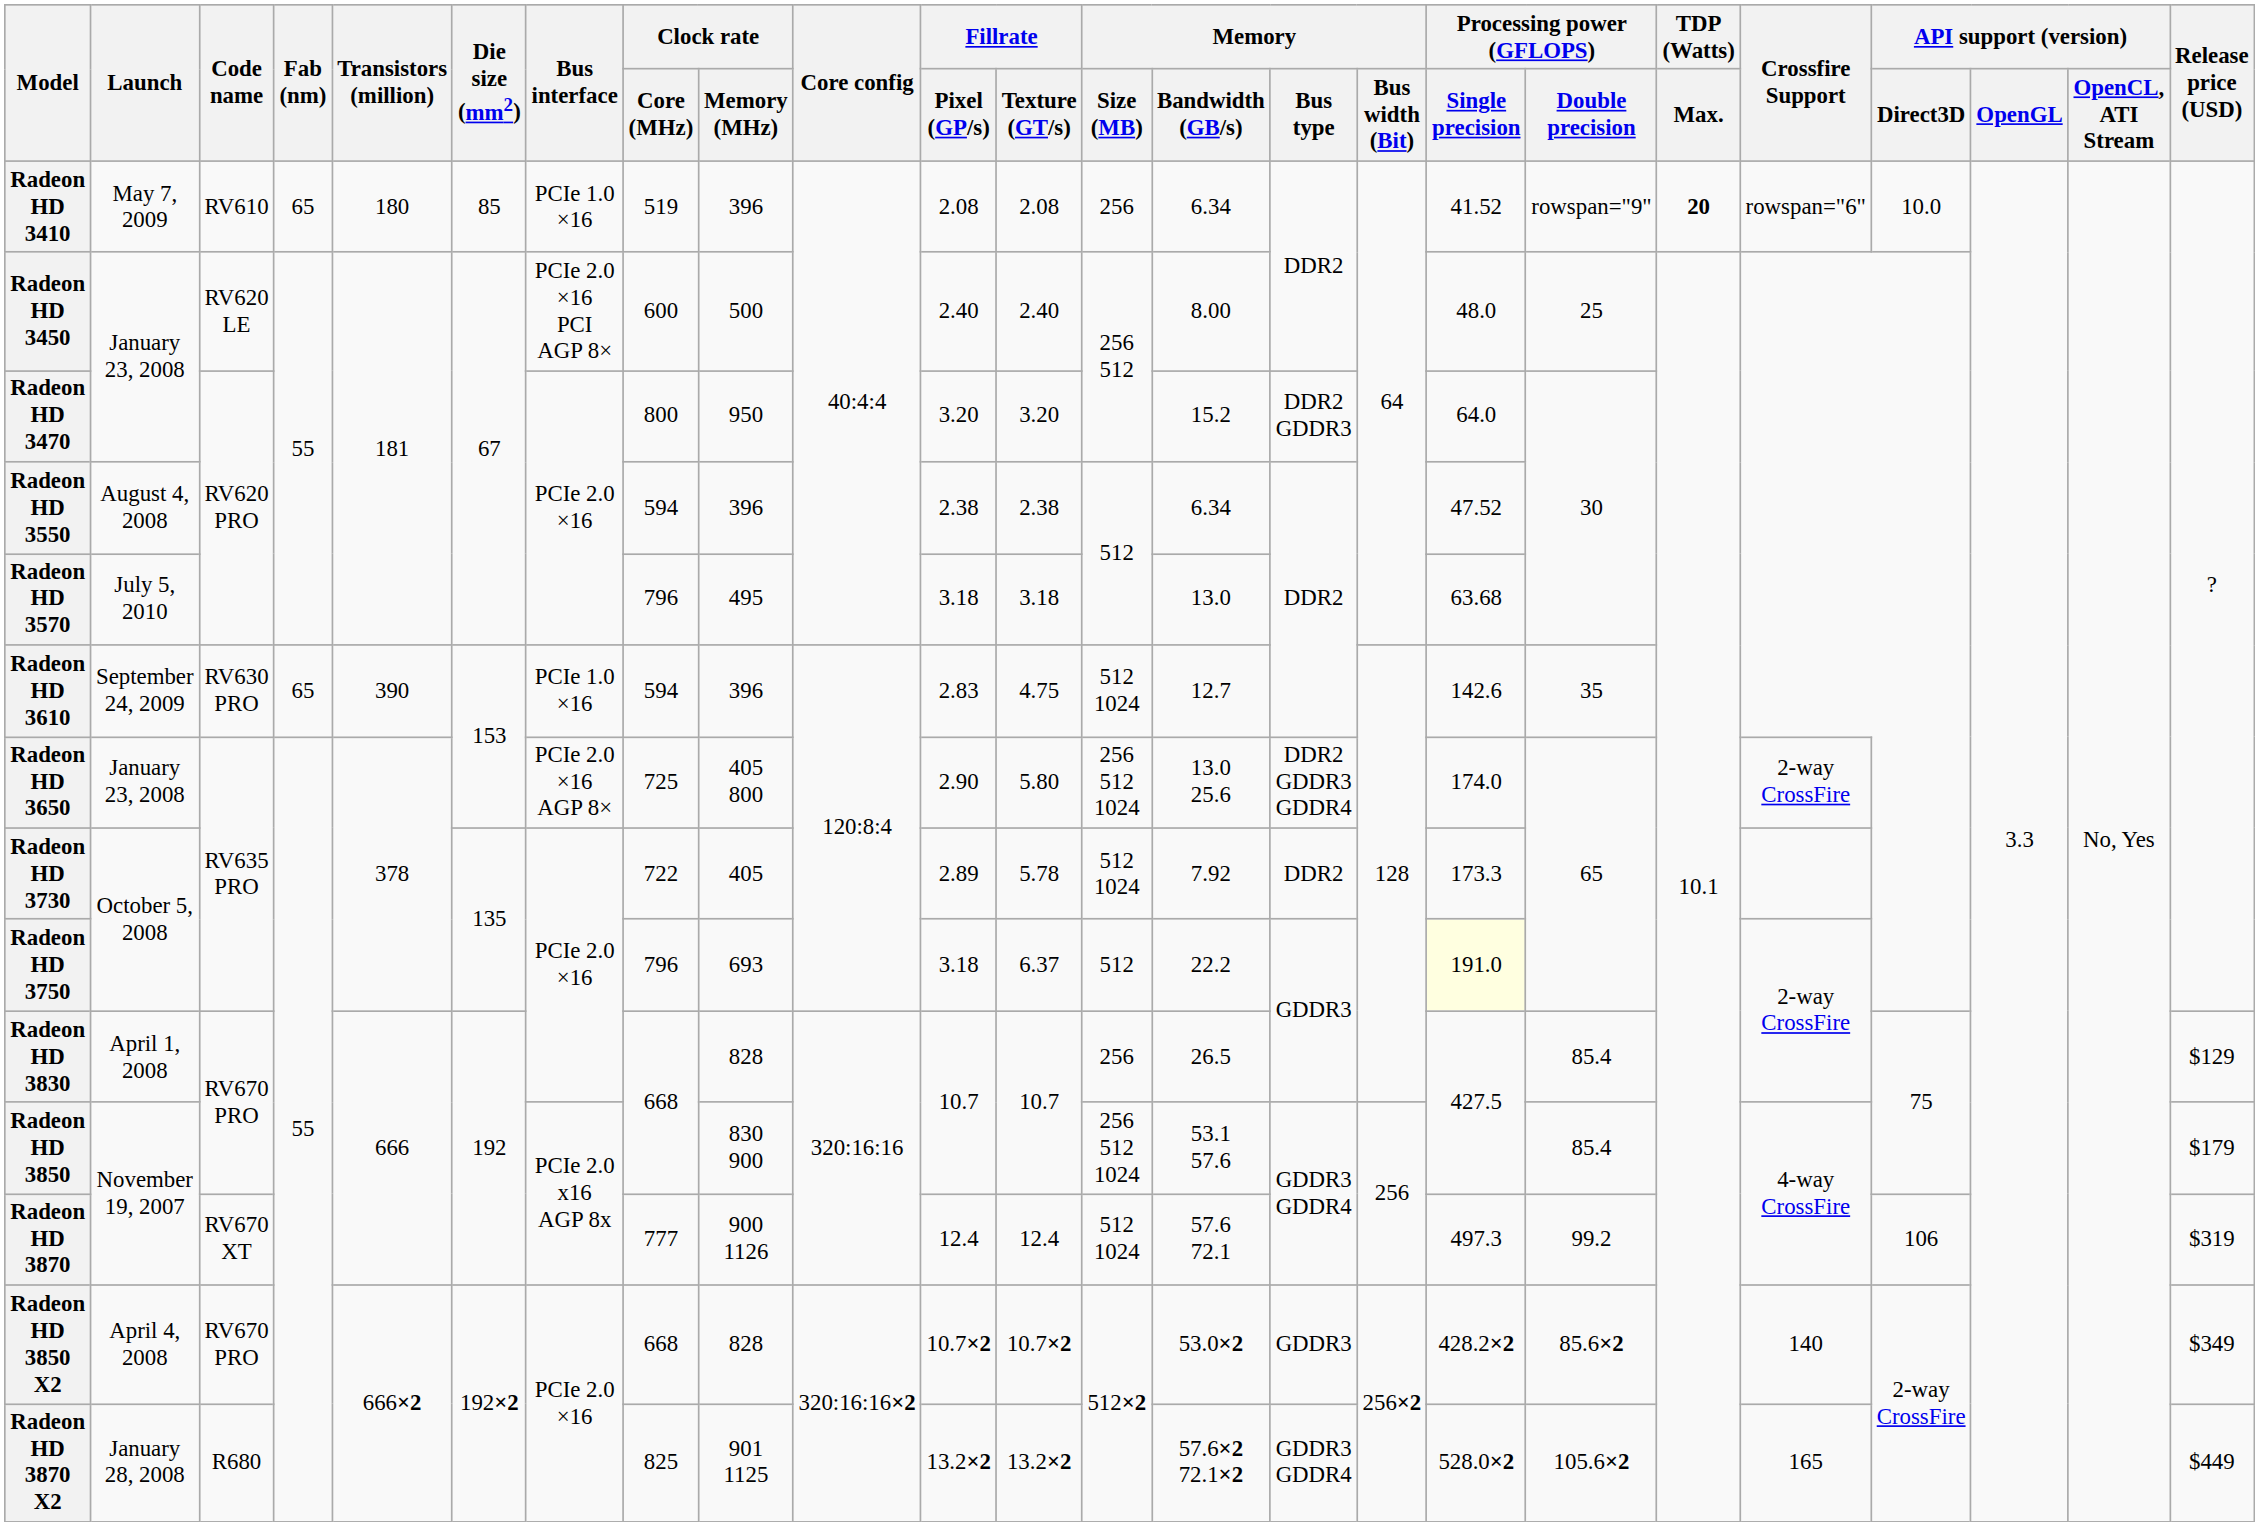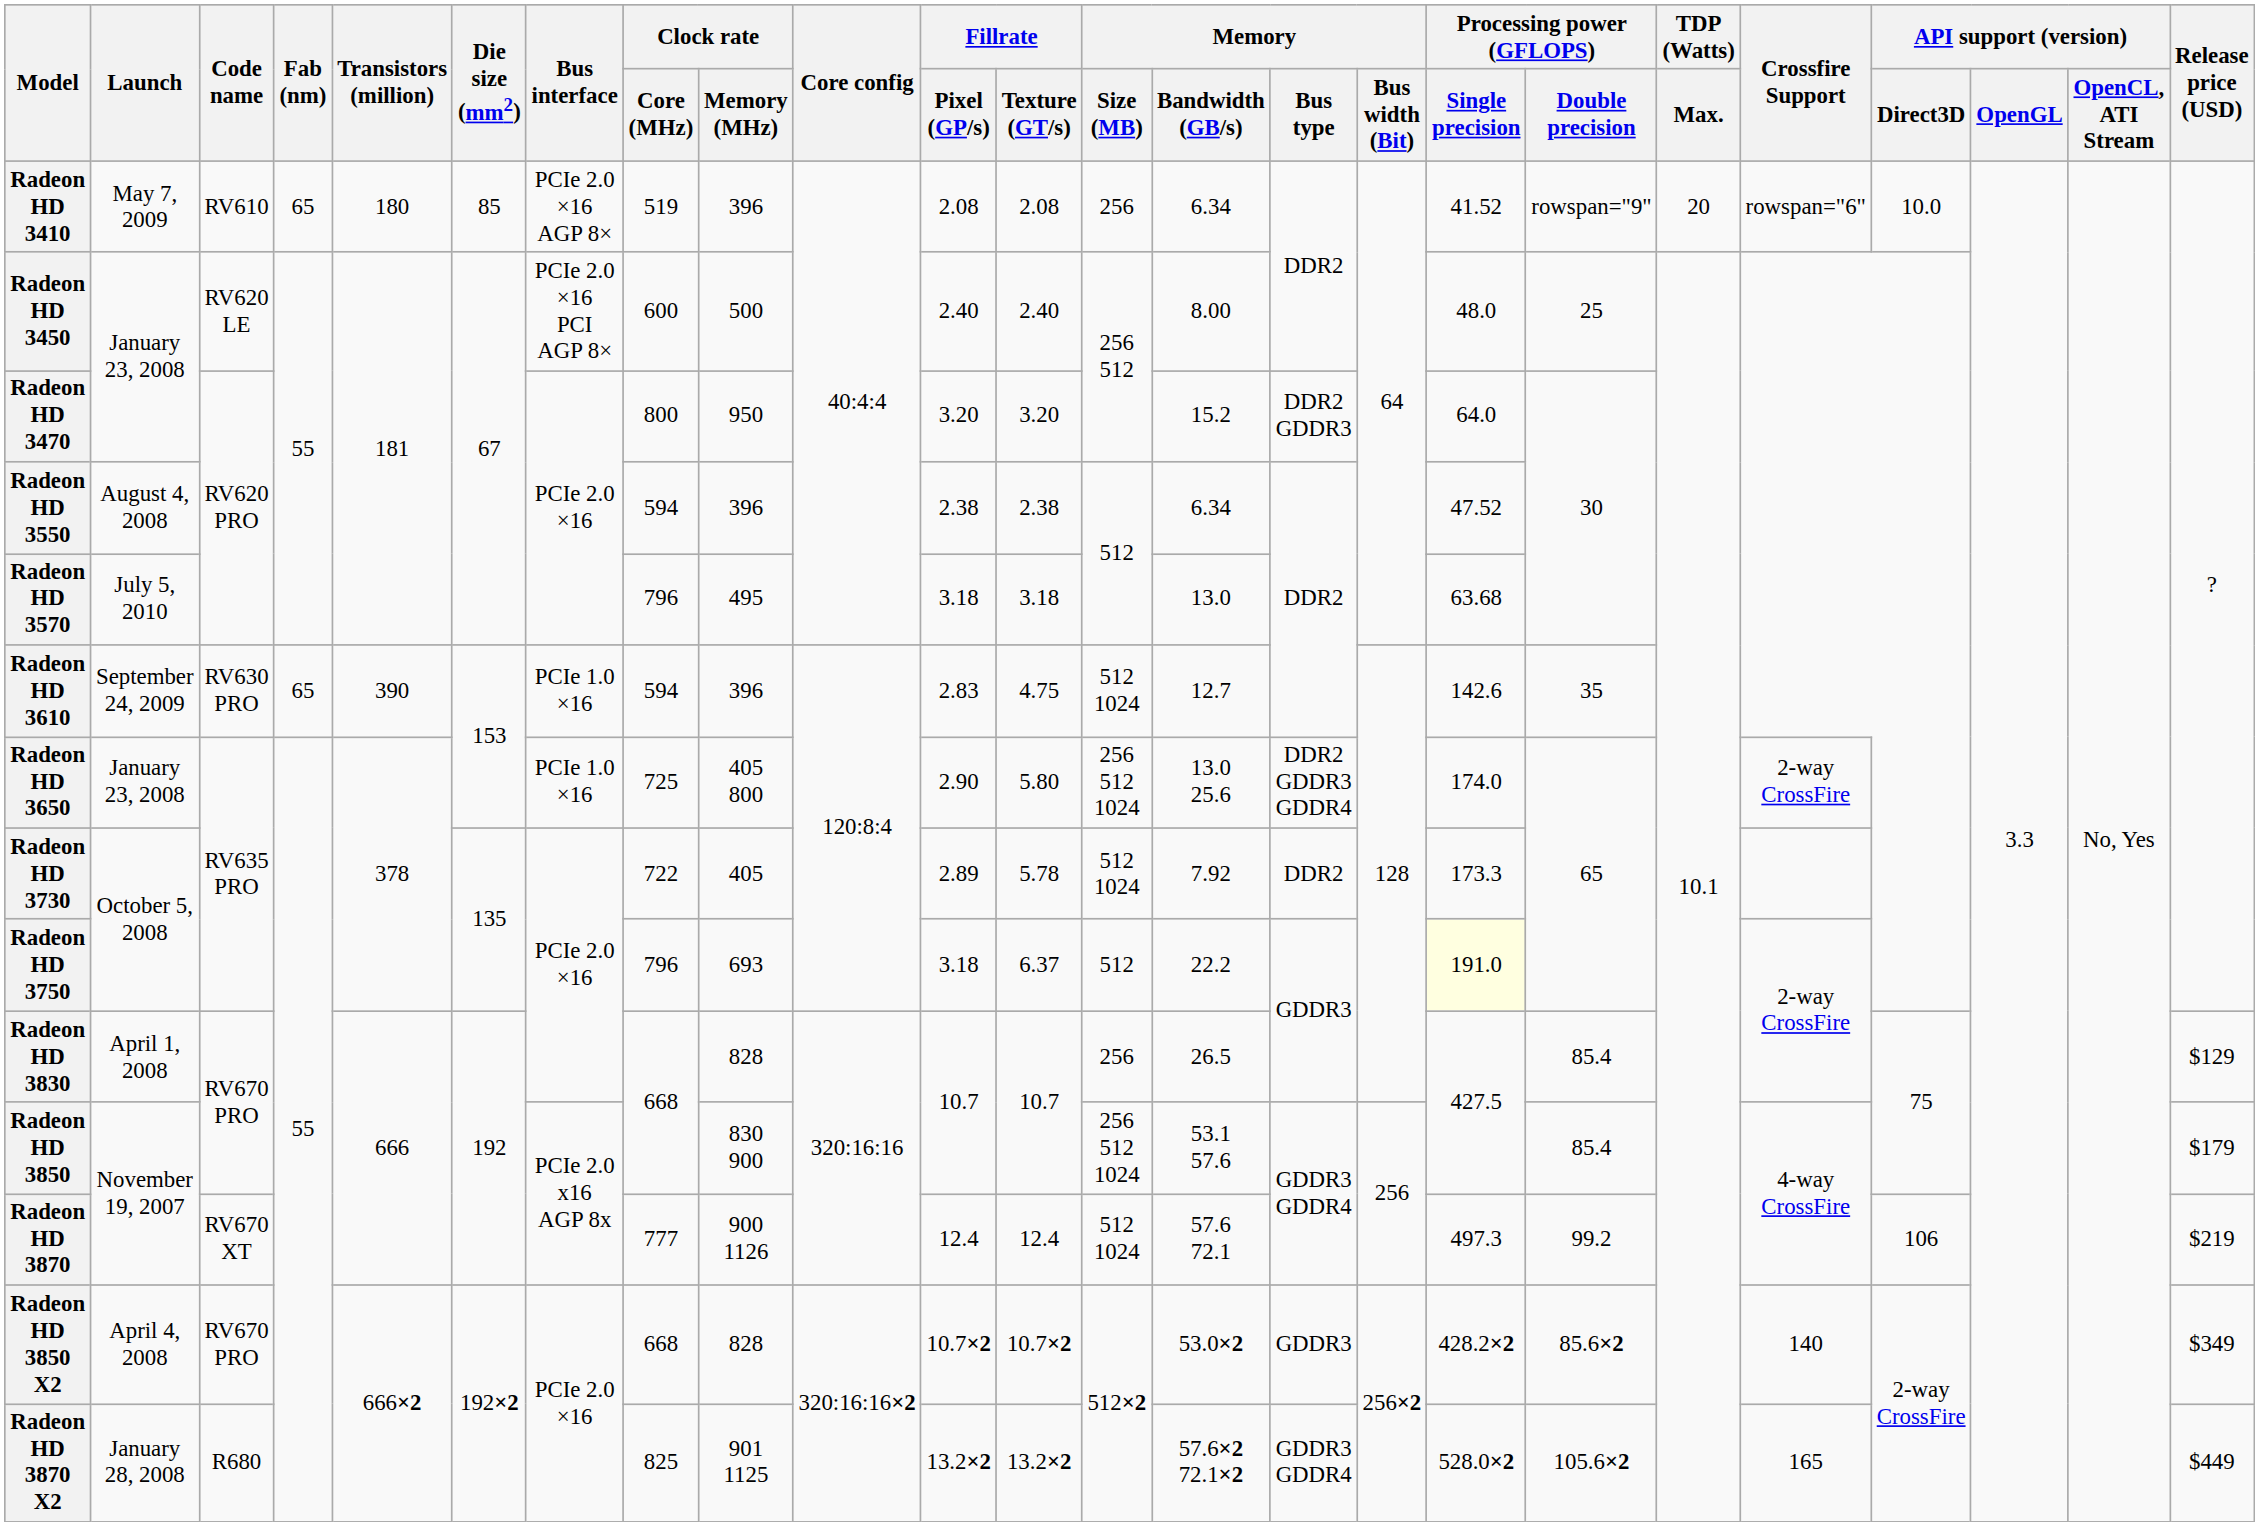Radeon HD 3410 | Bus interface: PCIe 1.0 ×16 -> PCIe 2.0 ×16 AGP 8×
Radeon HD 3410 | TDP (Watts) / Max.: bold -> normal
Radeon HD 3650 | Bus interface: PCIe 2.0 ×16 AGP 8× -> PCIe 1.0 ×16
Radeon HD 3870 | Release price (USD): $319 -> $219
